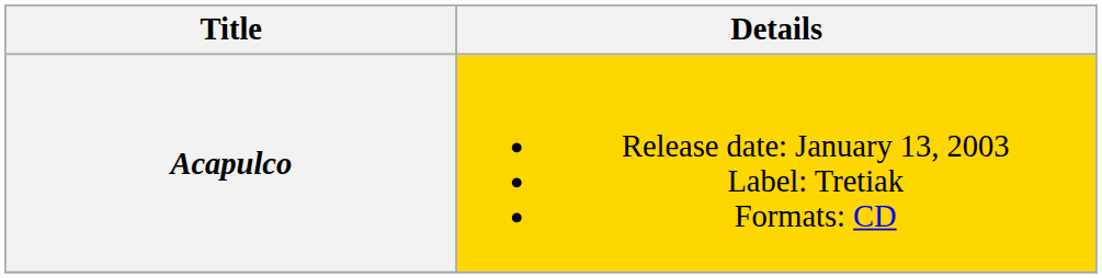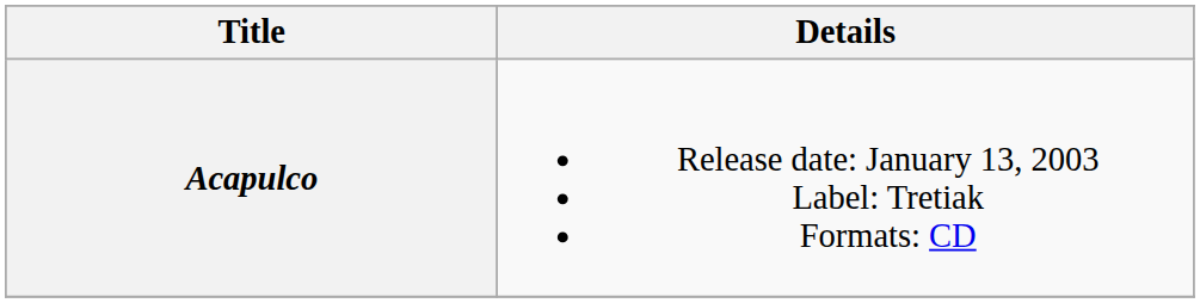Acapulco | Details: gold background -> no background
